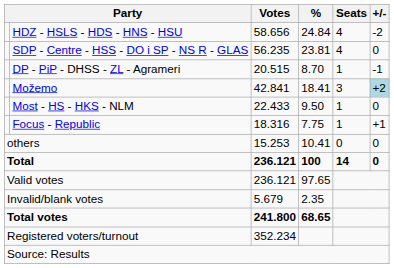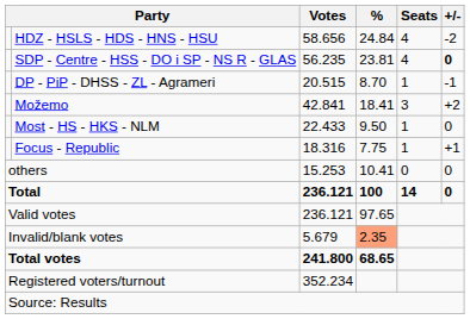SDP - Centre - HSS - DO i SP - NS R - GLAS | +/-: normal -> bold
Možemo | +/-: lightblue background -> no background
Invalid/blank votes | %: no background -> lightsalmon background
